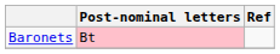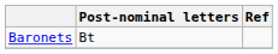Baronets | Post-nominal letters: pink background -> no background
